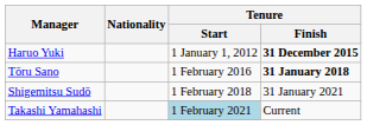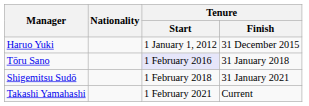Haruo Yuki | Tenure / Finish: bold -> normal
Tōru Sano | Tenure / Start: no background -> lavender background
Tōru Sano | Tenure / Finish: bold -> normal
Takashi Yamahashi | Tenure / Start: lightblue background -> no background
